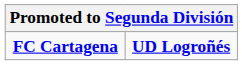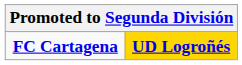FC Cartagena | column 2: no background -> gold background
